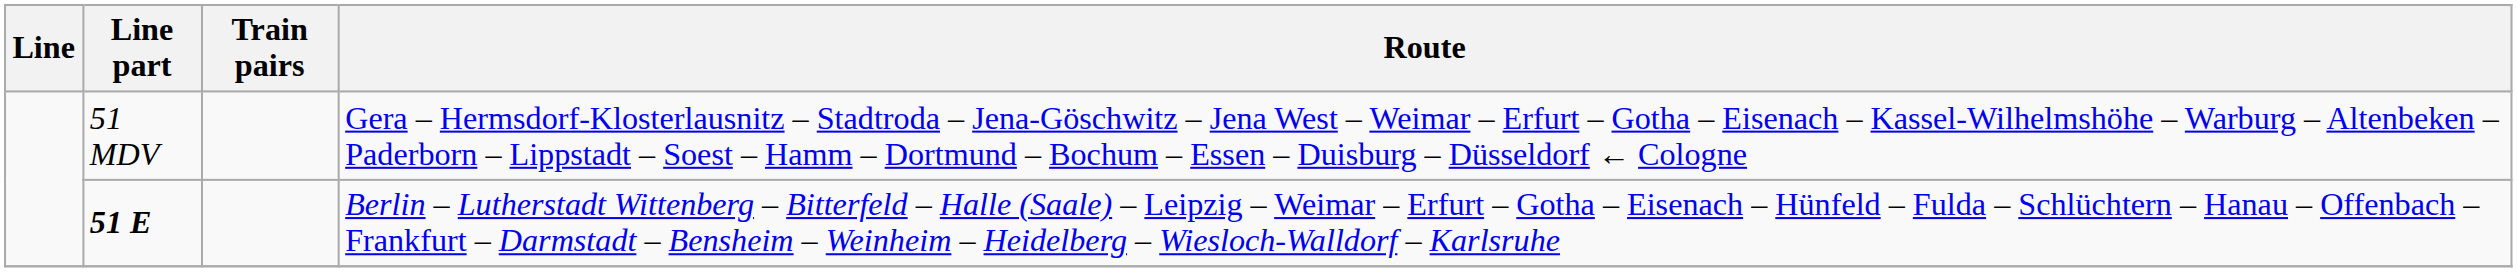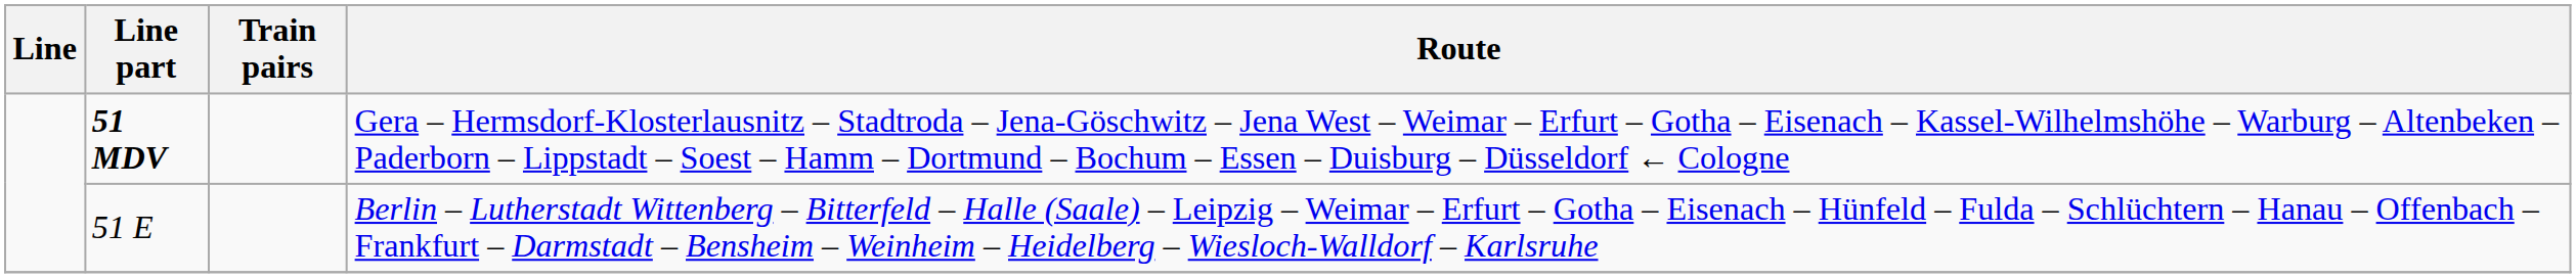51 MDV | Line part: normal -> bold
51 E | Line part: bold -> normal
